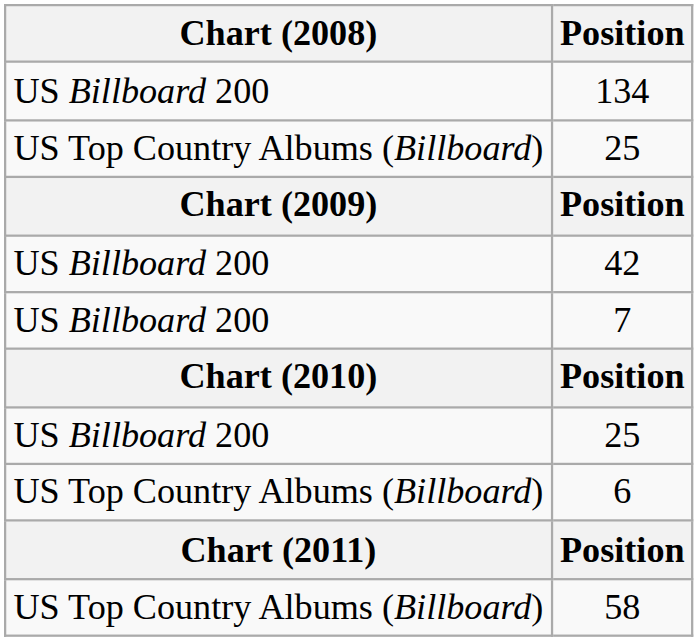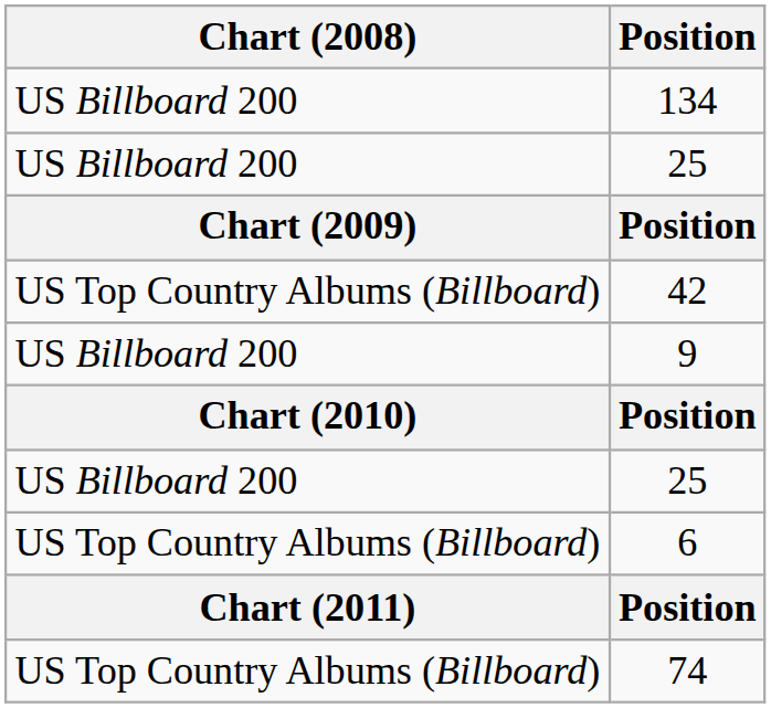row 3 | Chart (2008): US Top Country Albums (Billboard) -> US Billboard 200
row 5 | Chart (2008): US Billboard 200 -> US Top Country Albums (Billboard)
row 6 | Position: 7 -> 9
row 11 | Position: 58 -> 74
